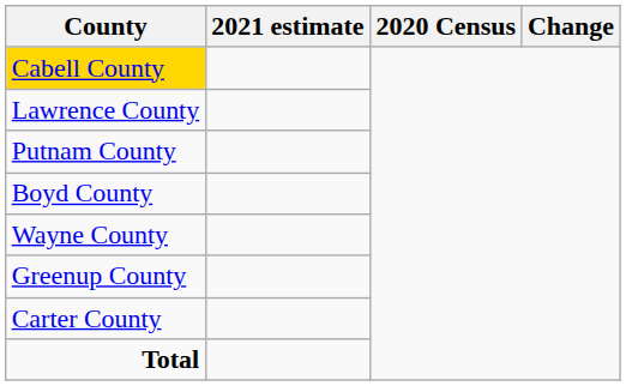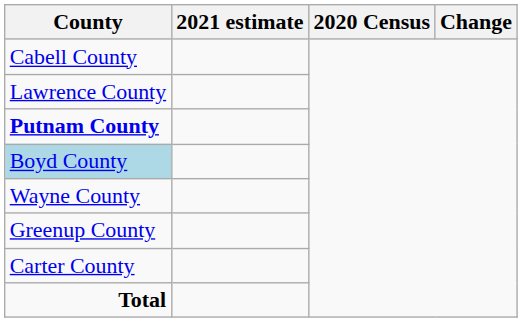Cabell County | County: gold background -> no background
Putnam County | County: normal -> bold
Boyd County | County: no background -> lightblue background
